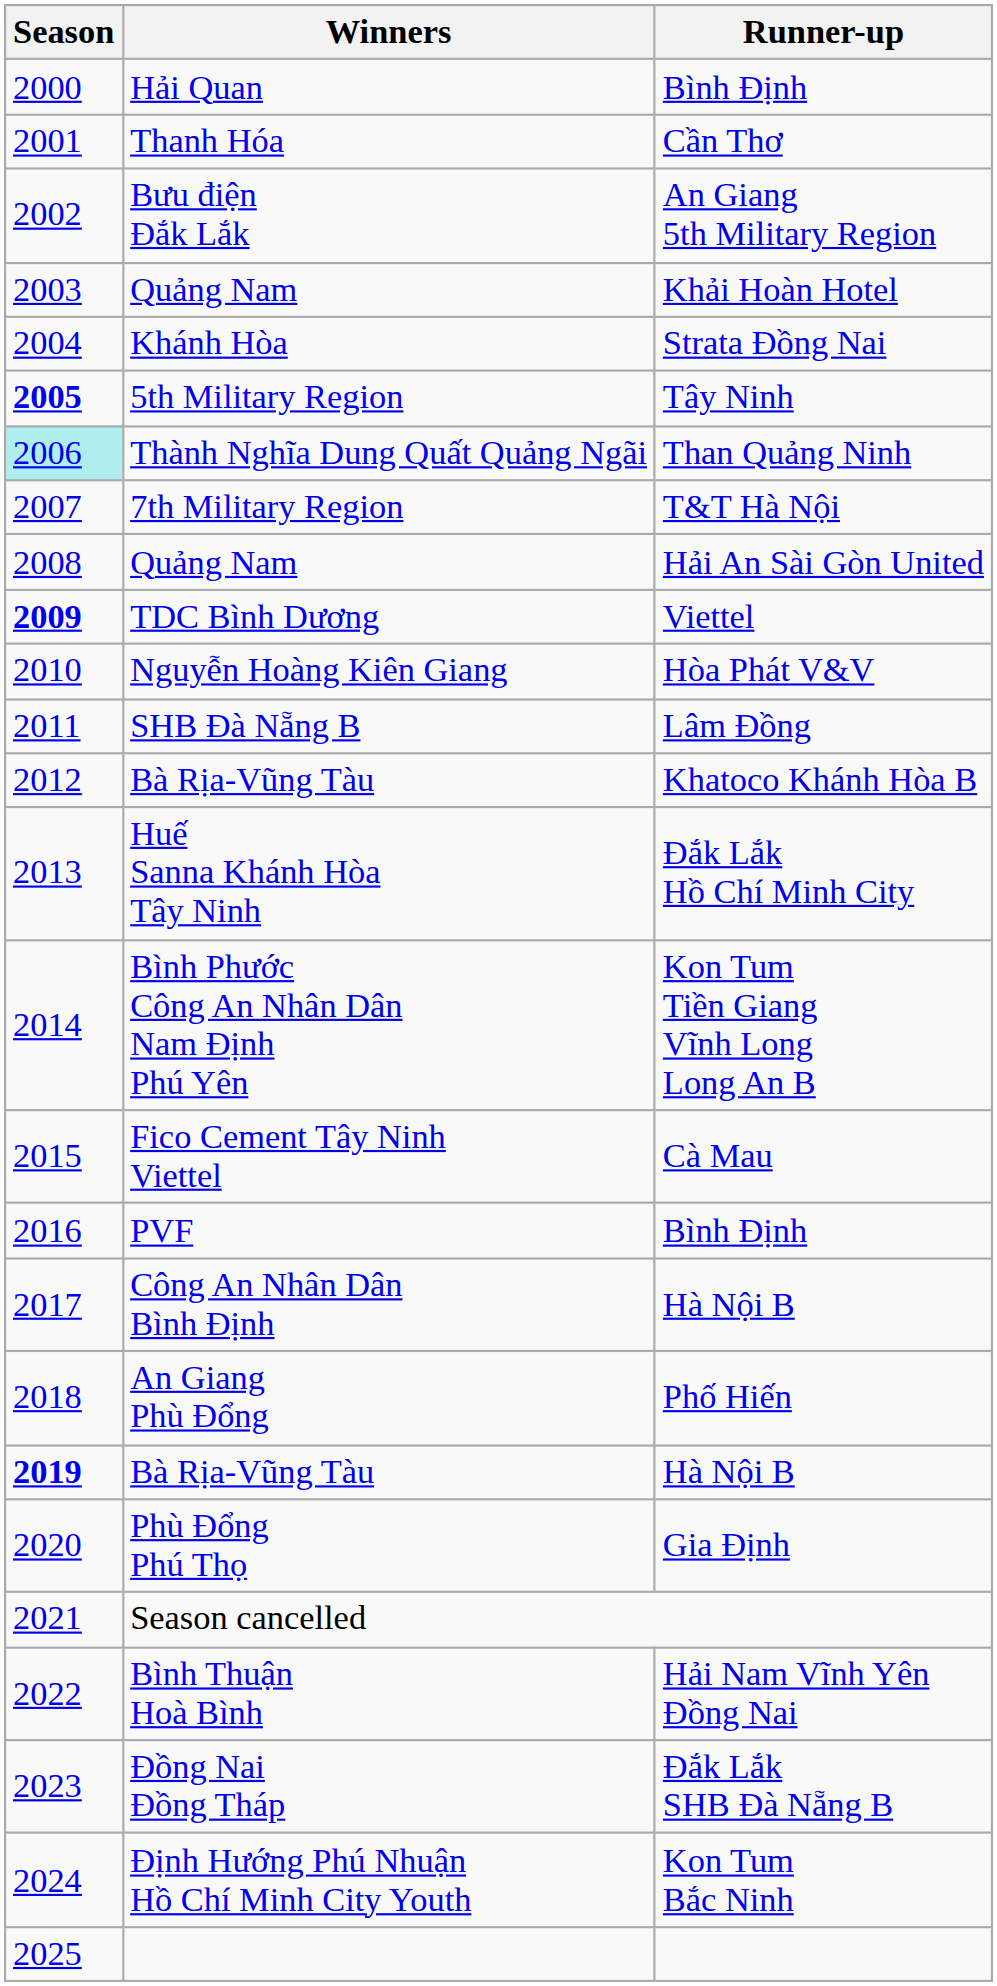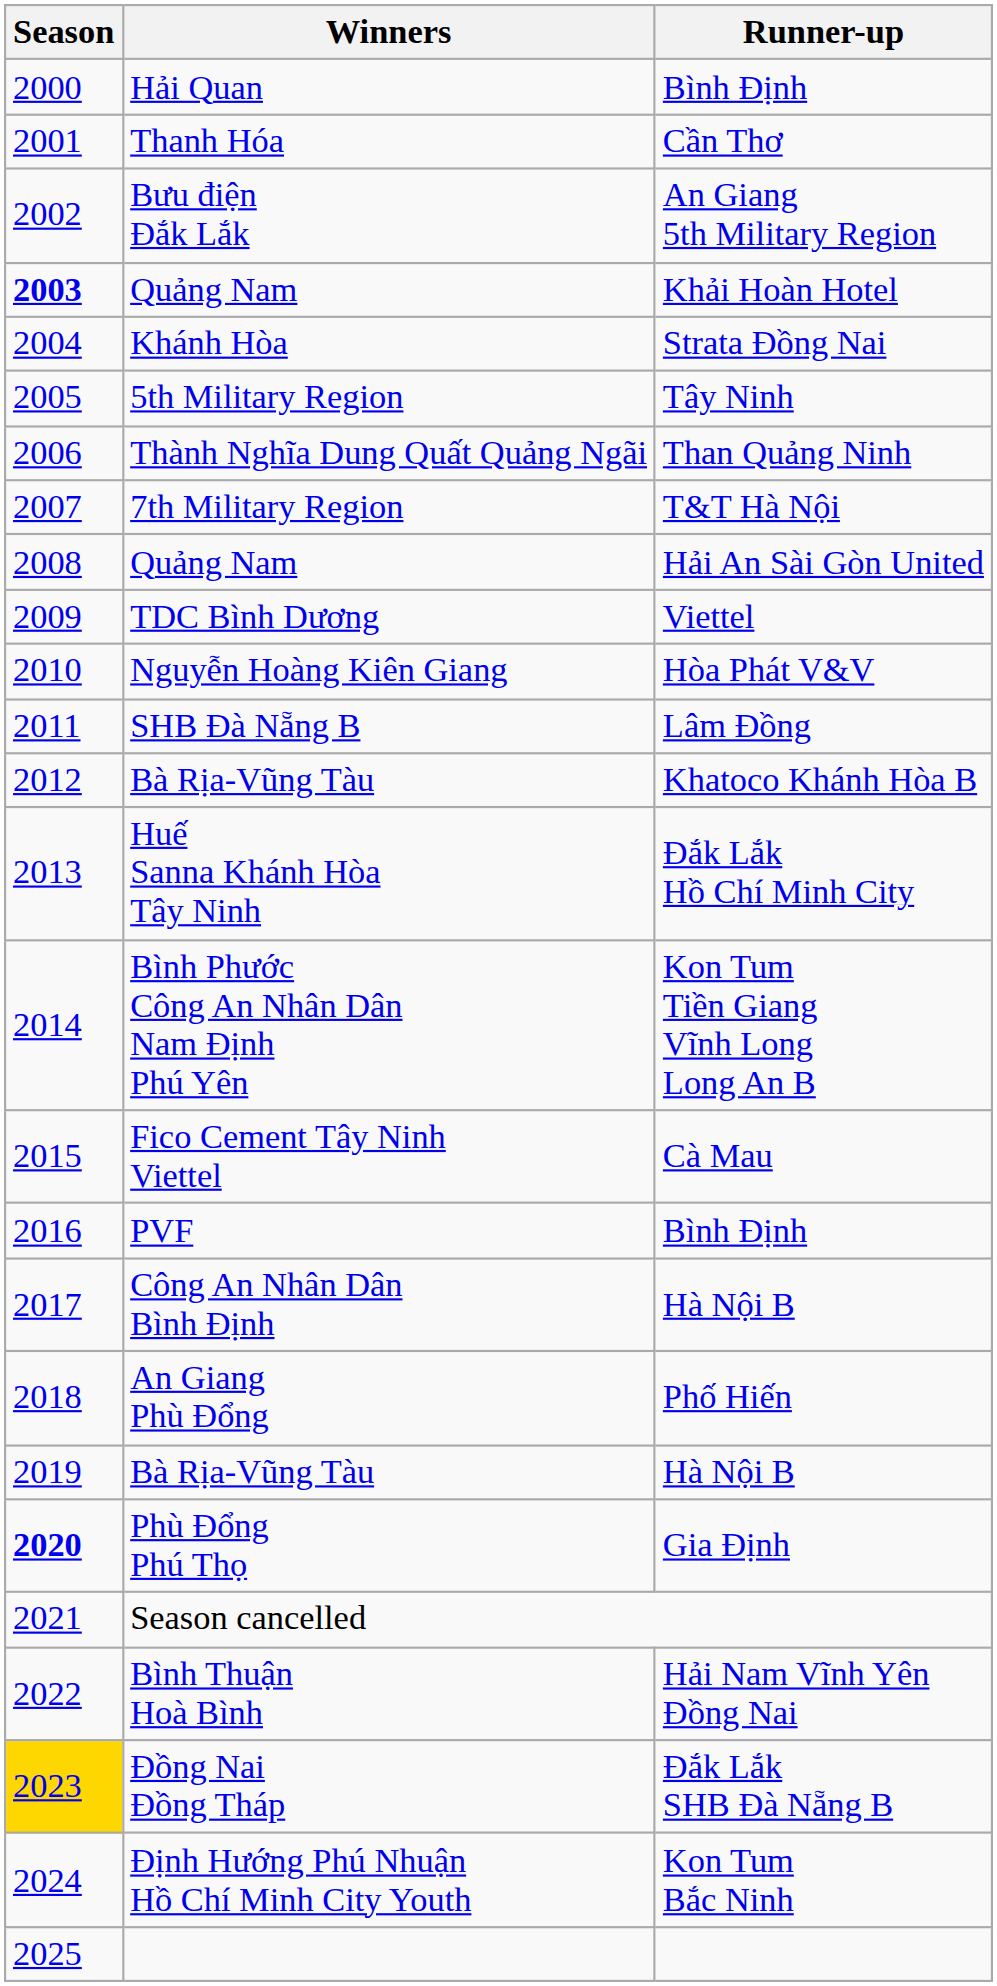Quảng Nam / Khải Hoàn Hotel | Season: normal -> bold
5th Military Region | Season: bold -> normal
Thành Nghĩa Dung Quất Quảng Ngãi | Season: paleturquoise background -> no background
TDC Bình Dương | Season: bold -> normal
Bà Rịa-Vũng Tàu / Hà Nội B | Season: bold -> normal
Phù Đổng Phú Thọ | Season: normal -> bold
Đồng Nai Đồng Tháp | Season: no background -> gold background
